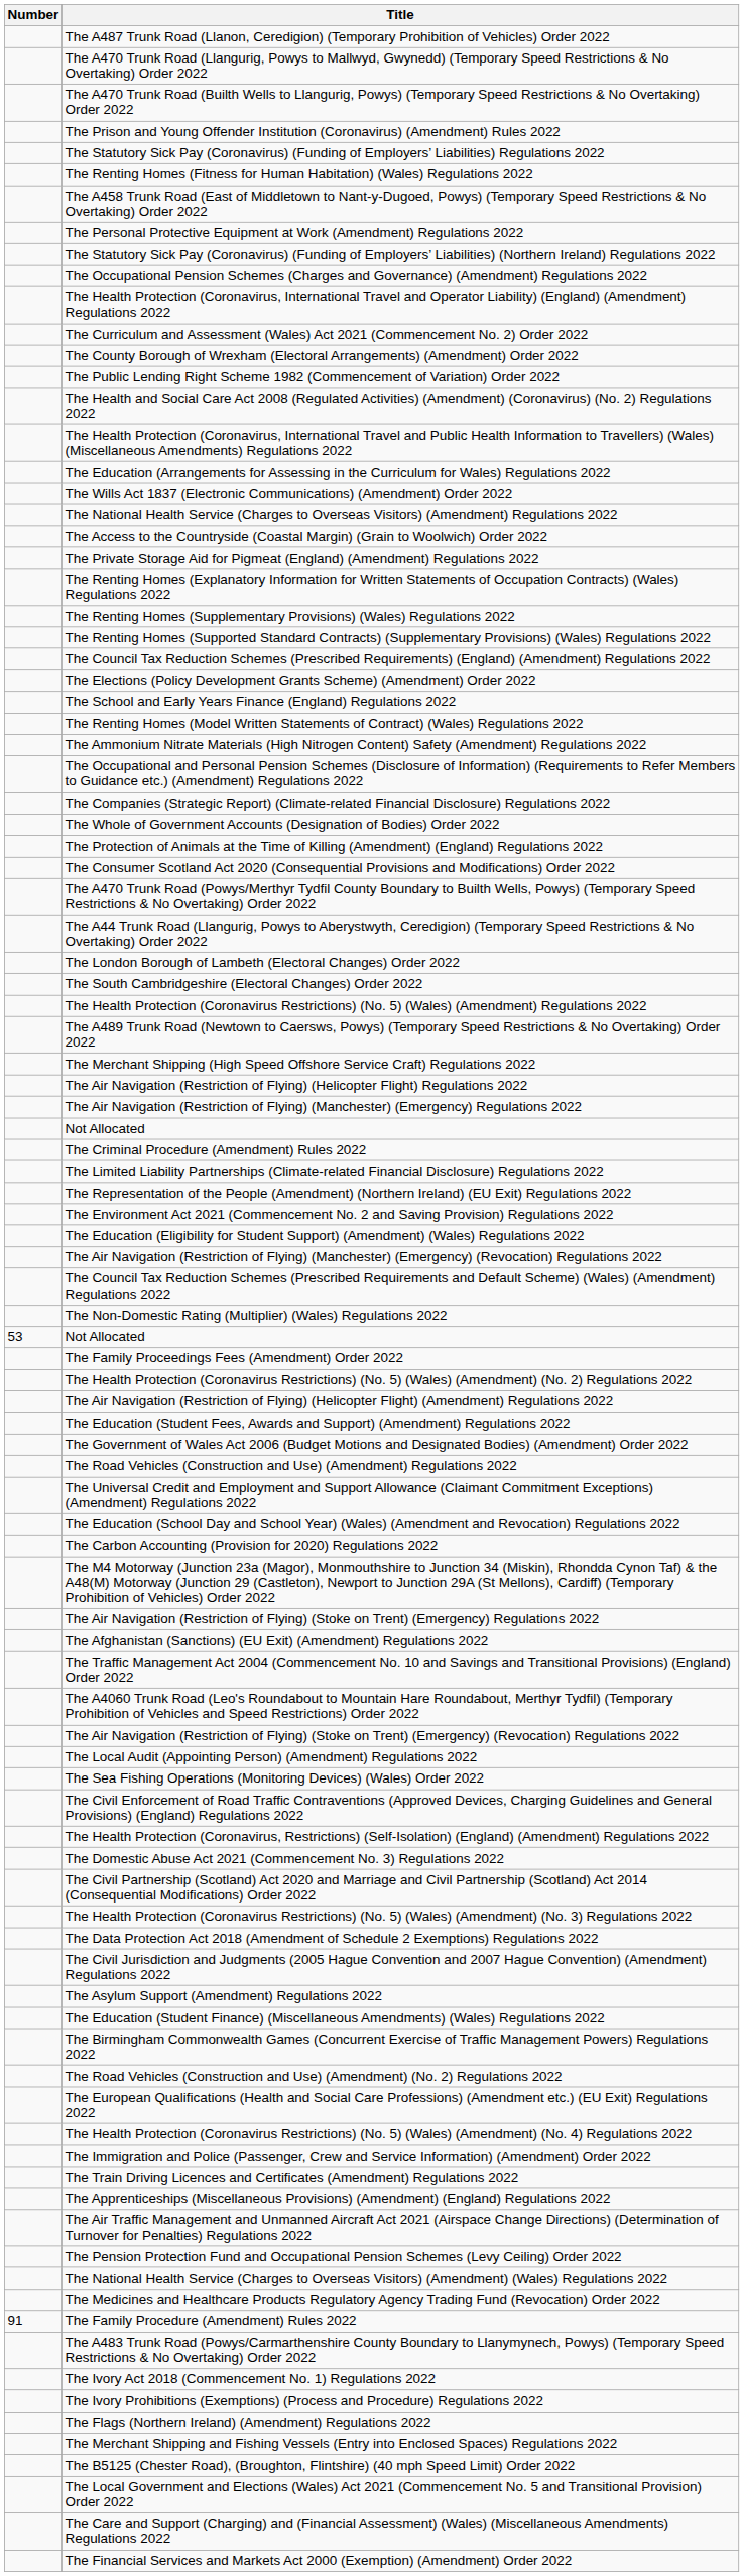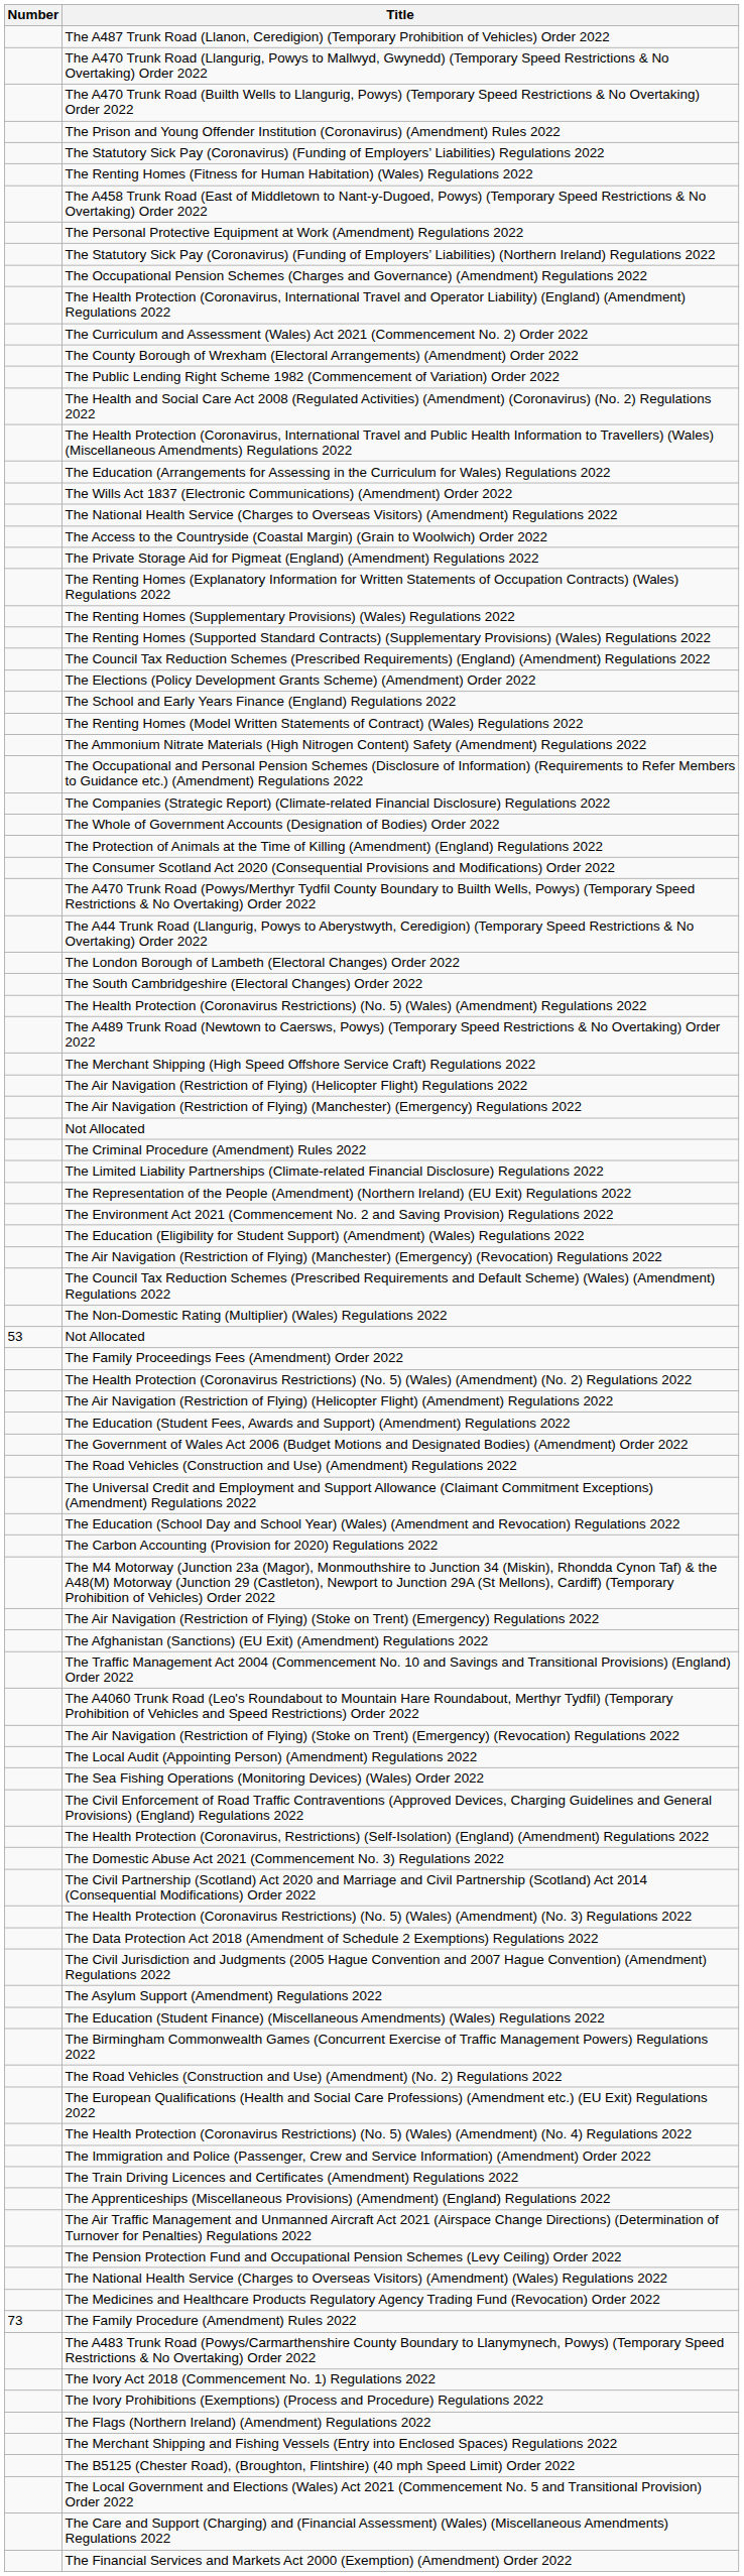row 92 | Number: 91 -> 73
